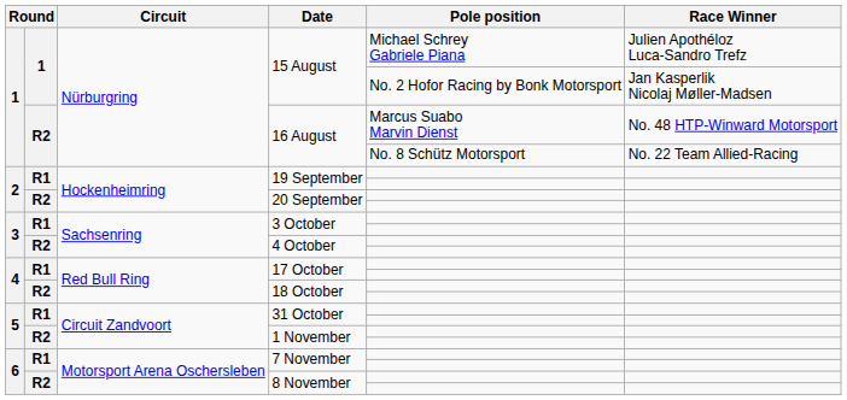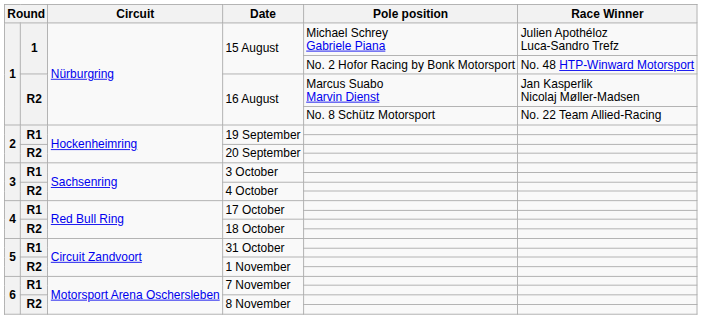row 3 | Race Winner: Jan Kasperlik Nicolaj Møller-Madsen -> No. 48 HTP-Winward Motorsport
row 4 | Race Winner: No. 48 HTP-Winward Motorsport -> Jan Kasperlik Nicolaj Møller-Madsen
